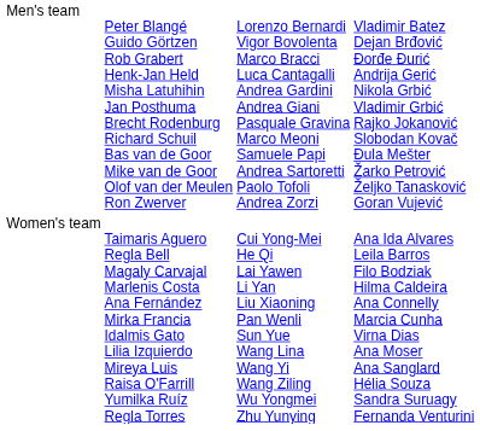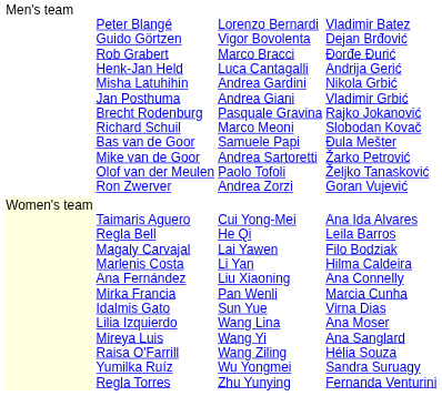Women's team | column 1: no background -> lightyellow background
